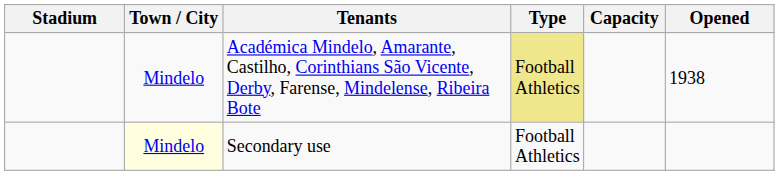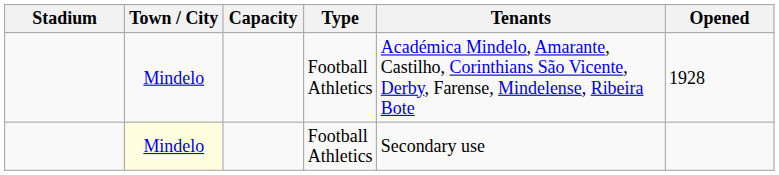columns swapped: Capacity <-> Tenants
row 2 | Type: khaki background -> no background
row 2 | Opened: 1938 -> 1928
